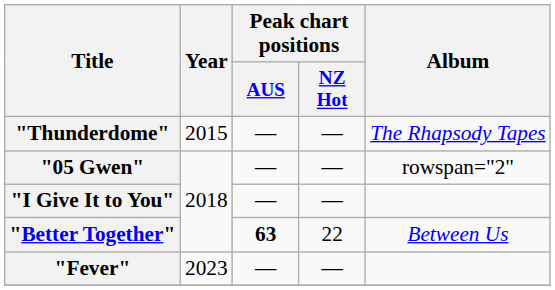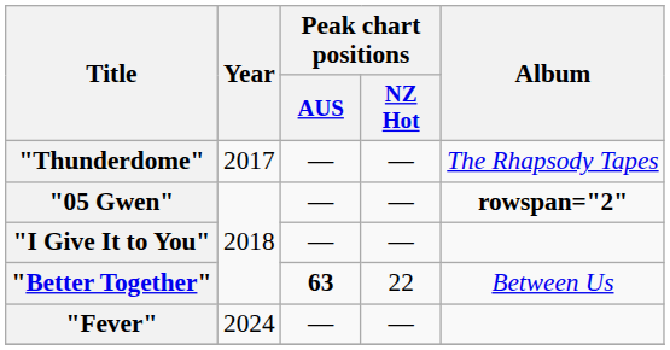"Thunderdome" | Year: 2015 -> 2017
"05 Gwen" | Album: normal -> bold
"Fever" | Year: 2023 -> 2024
